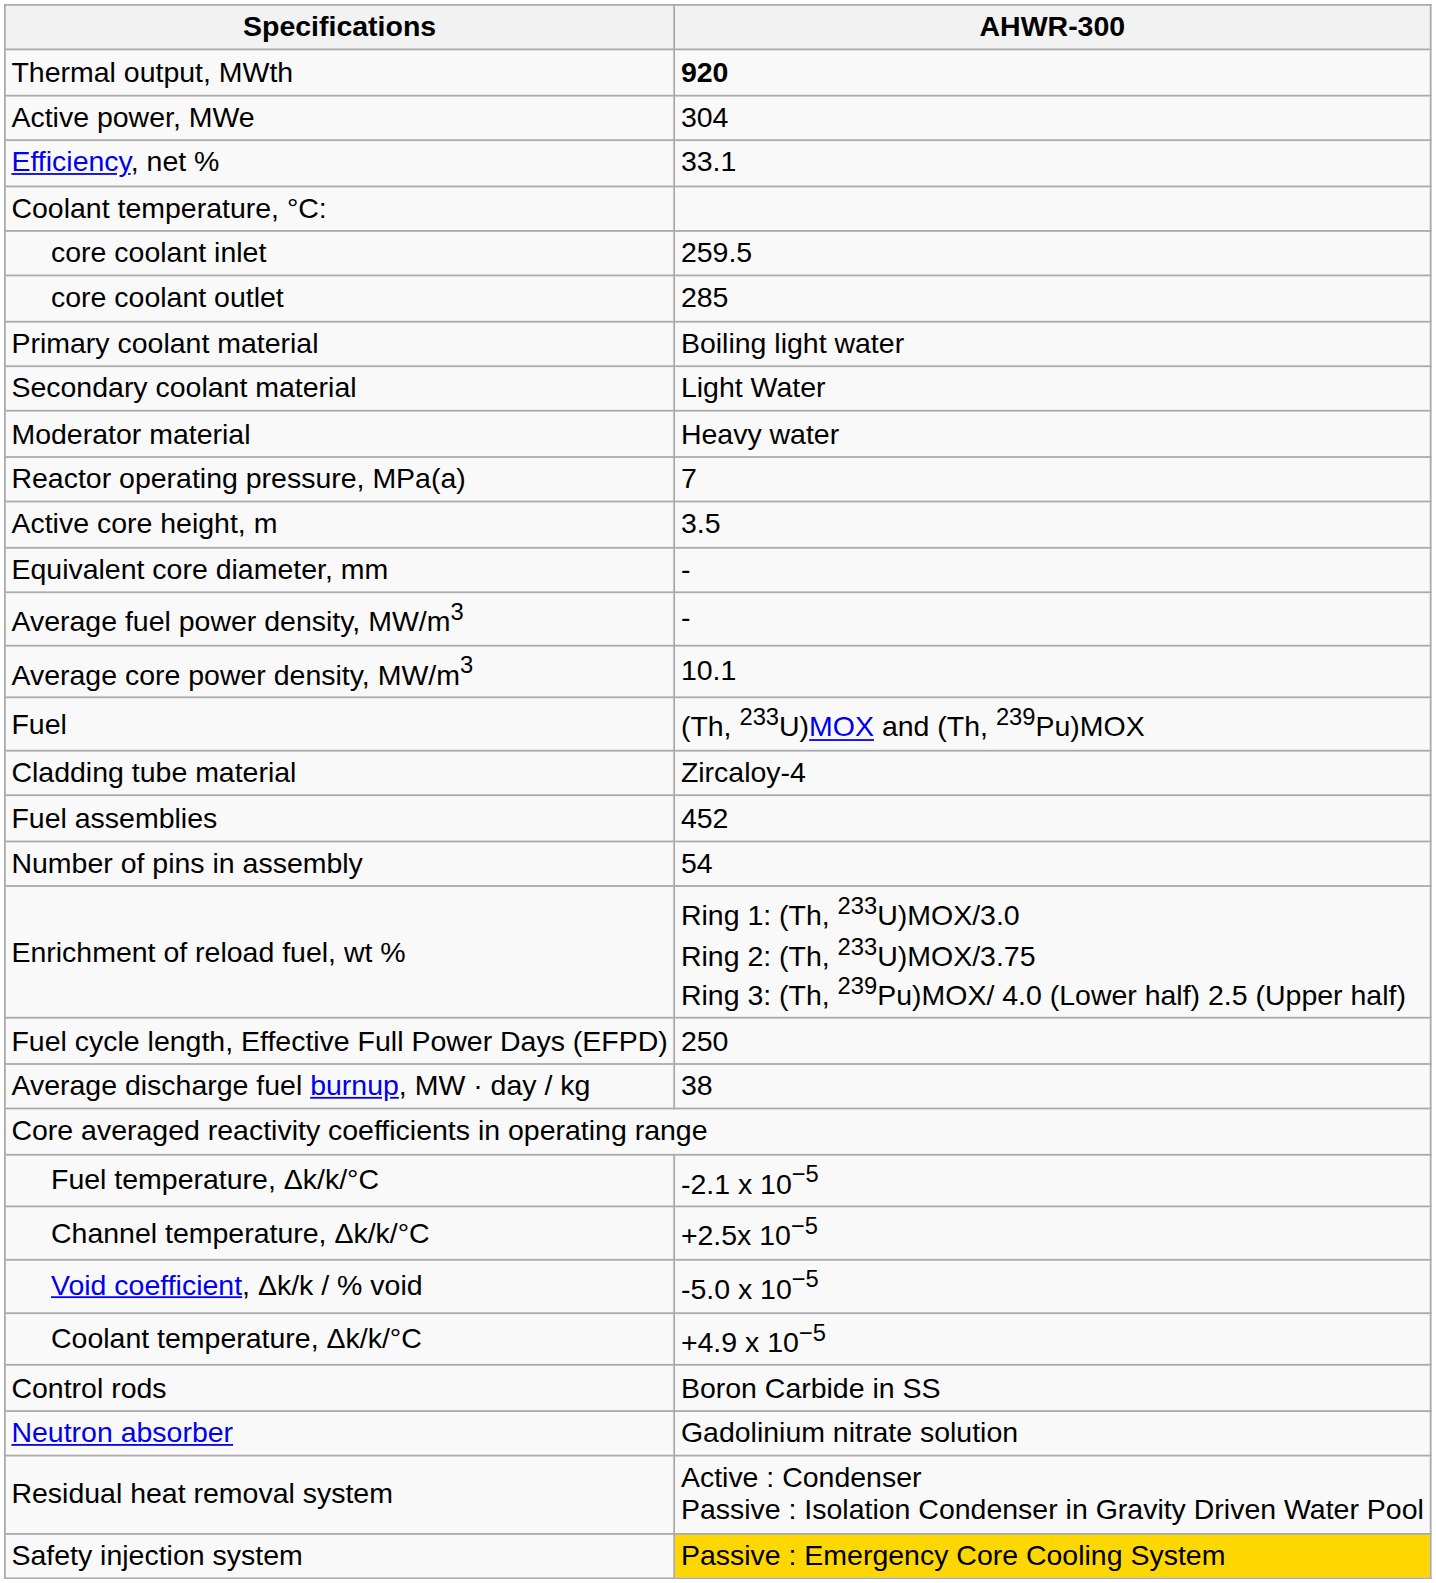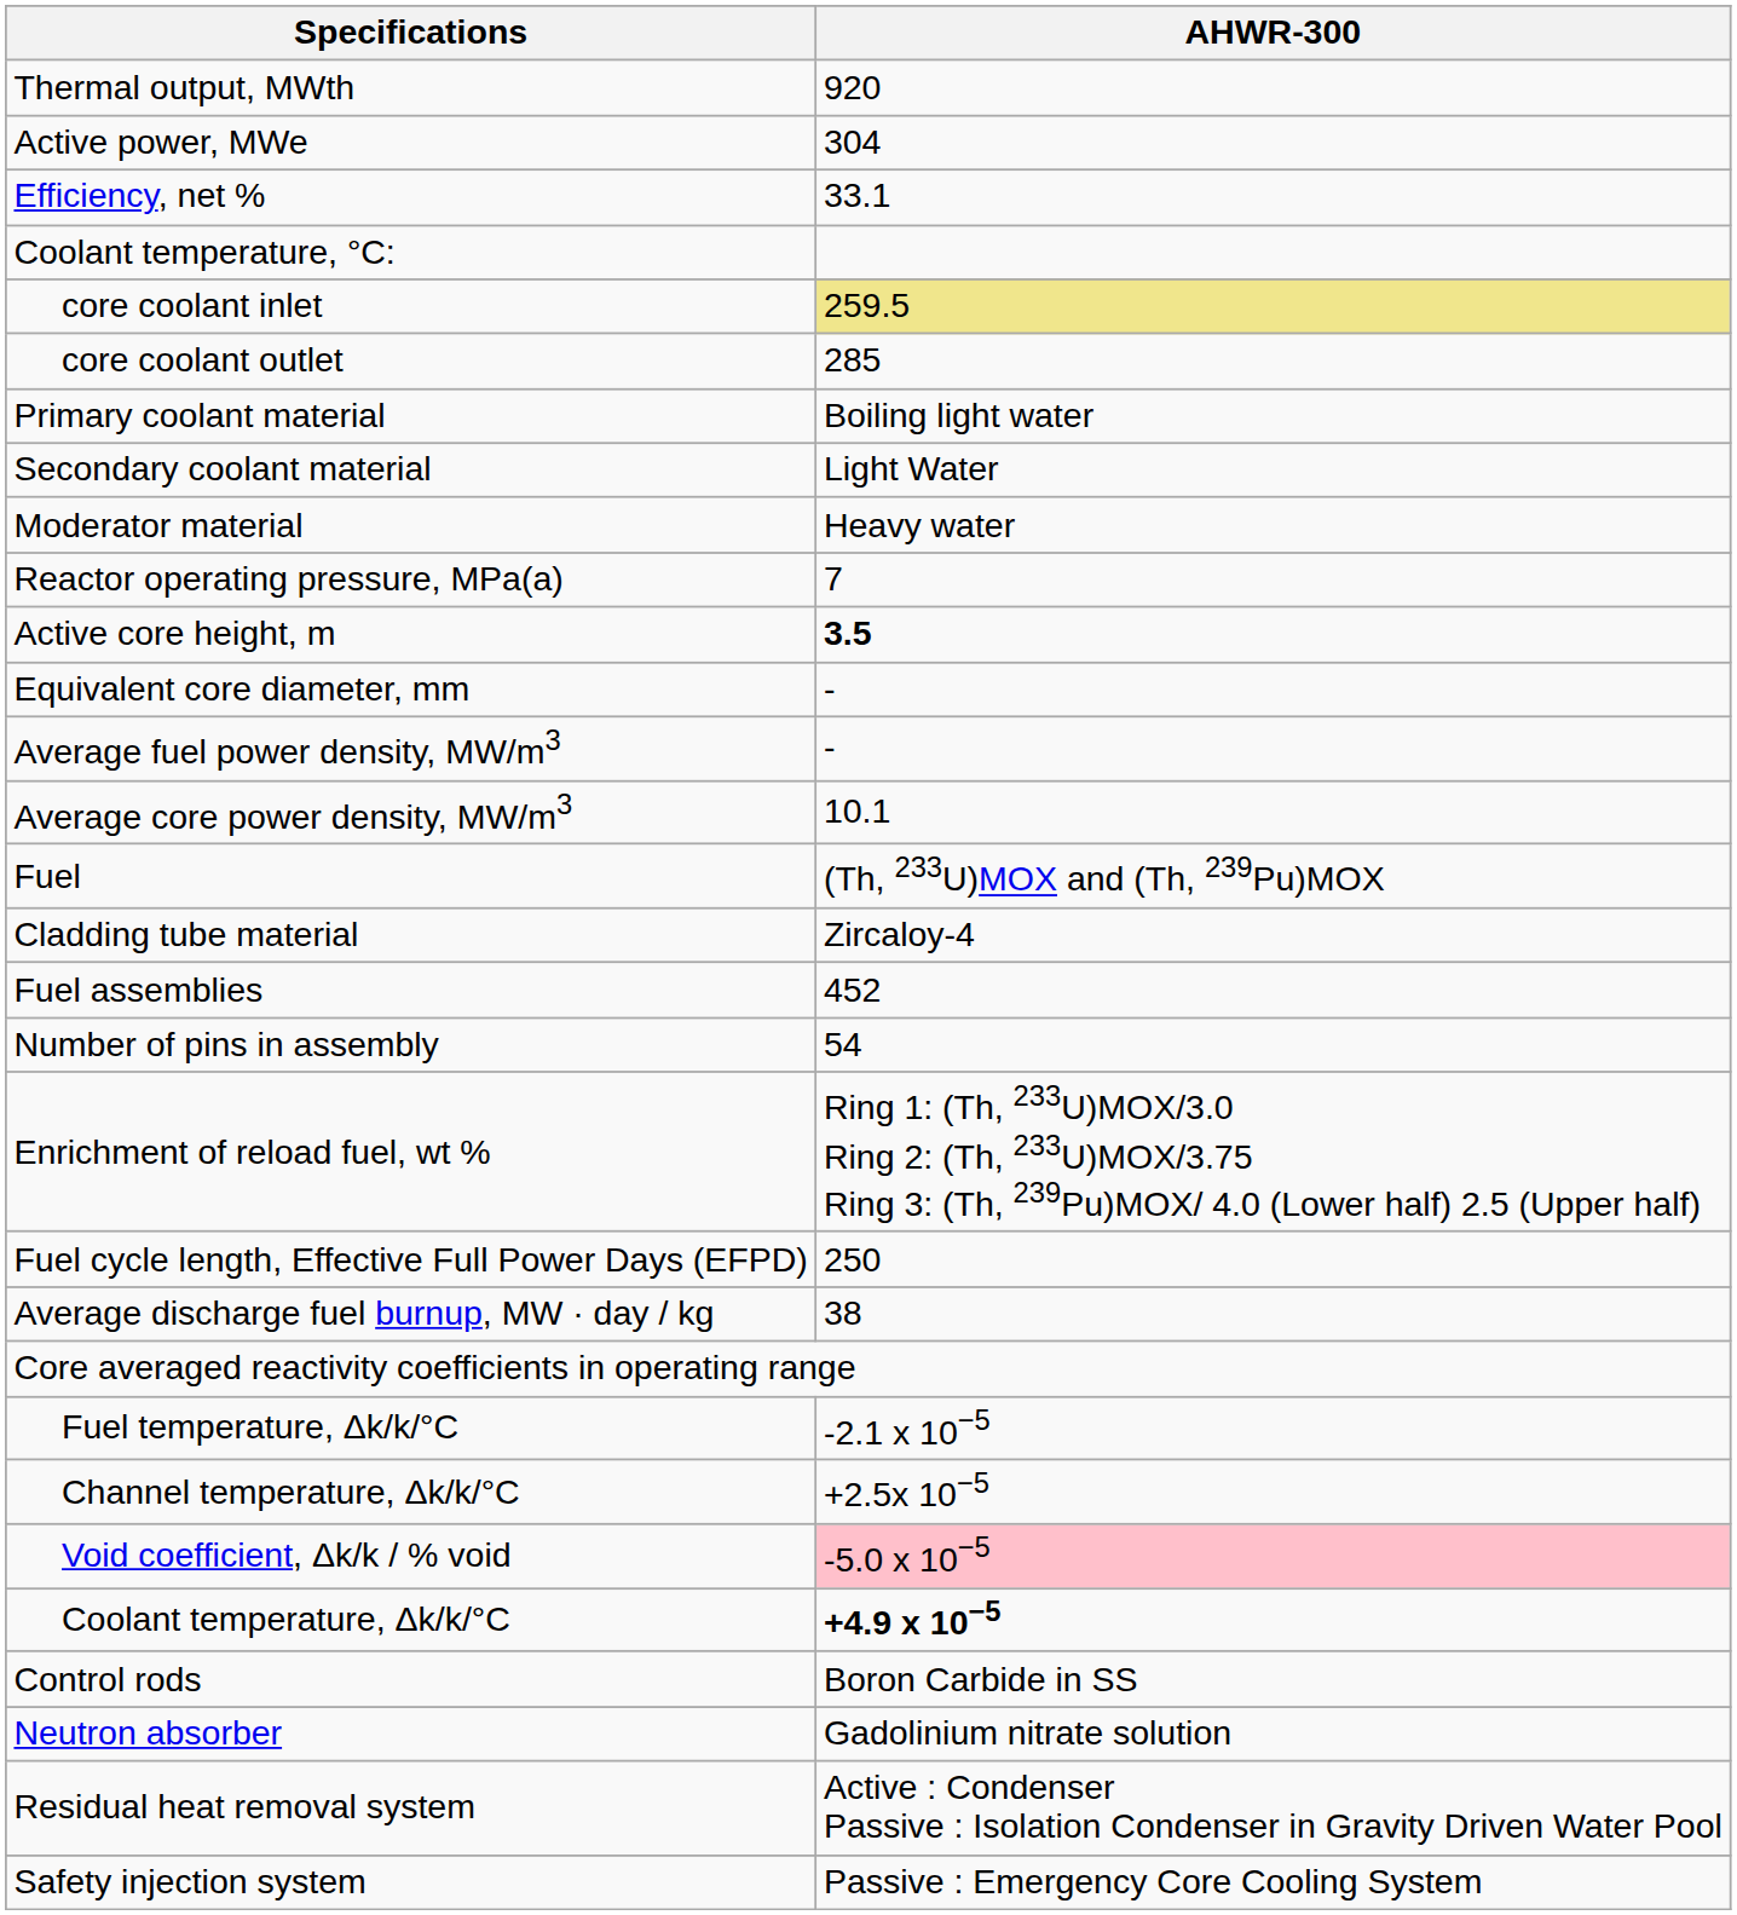Thermal output, MWth | AHWR-300: bold -> normal
core coolant inlet | AHWR-300: no background -> khaki background
Active core height, m | AHWR-300: normal -> bold
Void coefficient, Δk/k / % void | AHWR-300: no background -> pink background
Coolant temperature, Δk/k/°C | AHWR-300: normal -> bold
Safety injection system | AHWR-300: gold background -> no background
